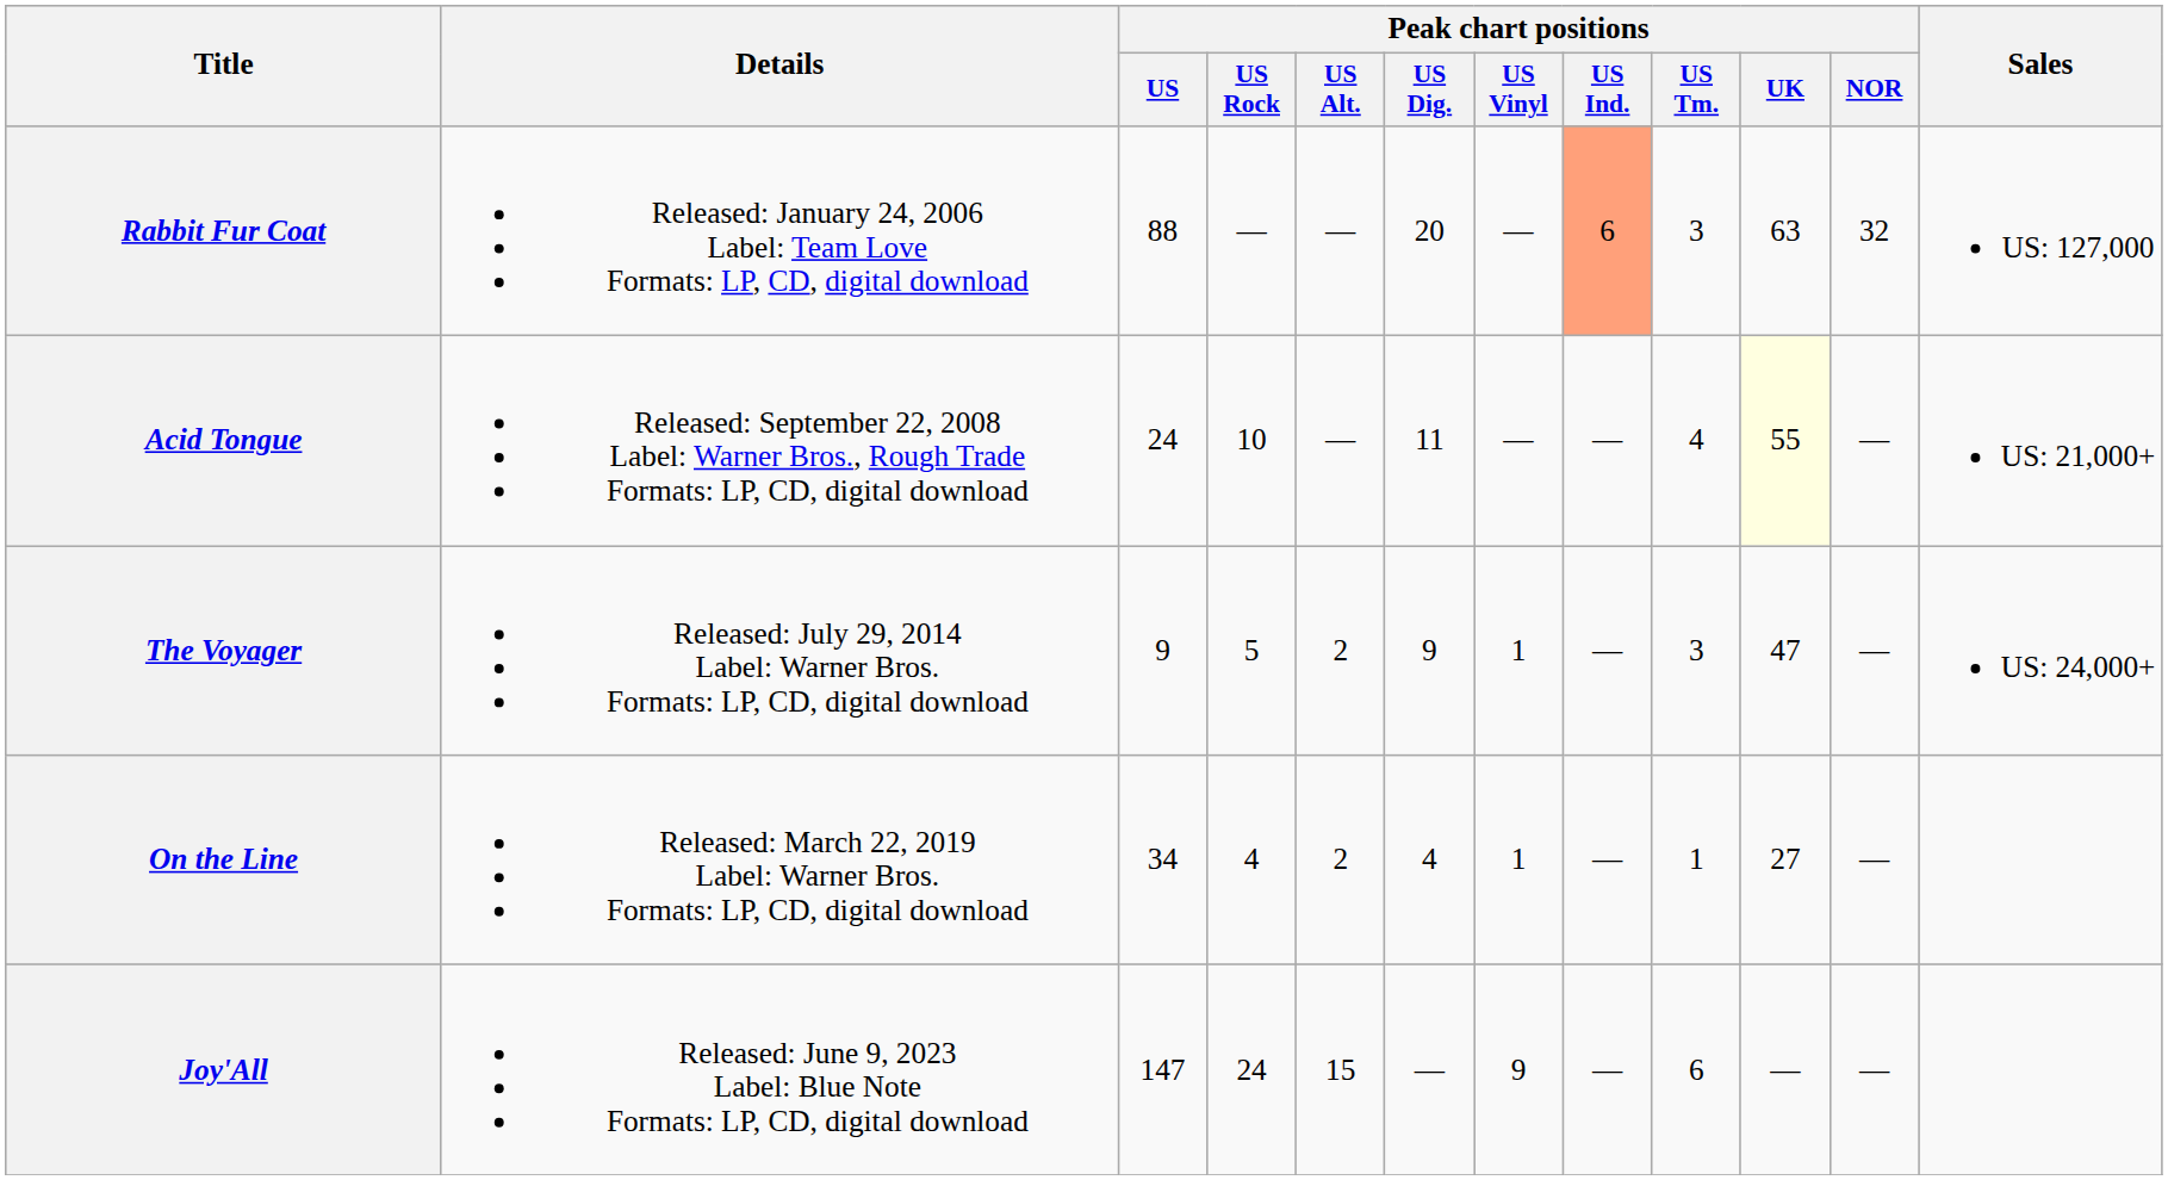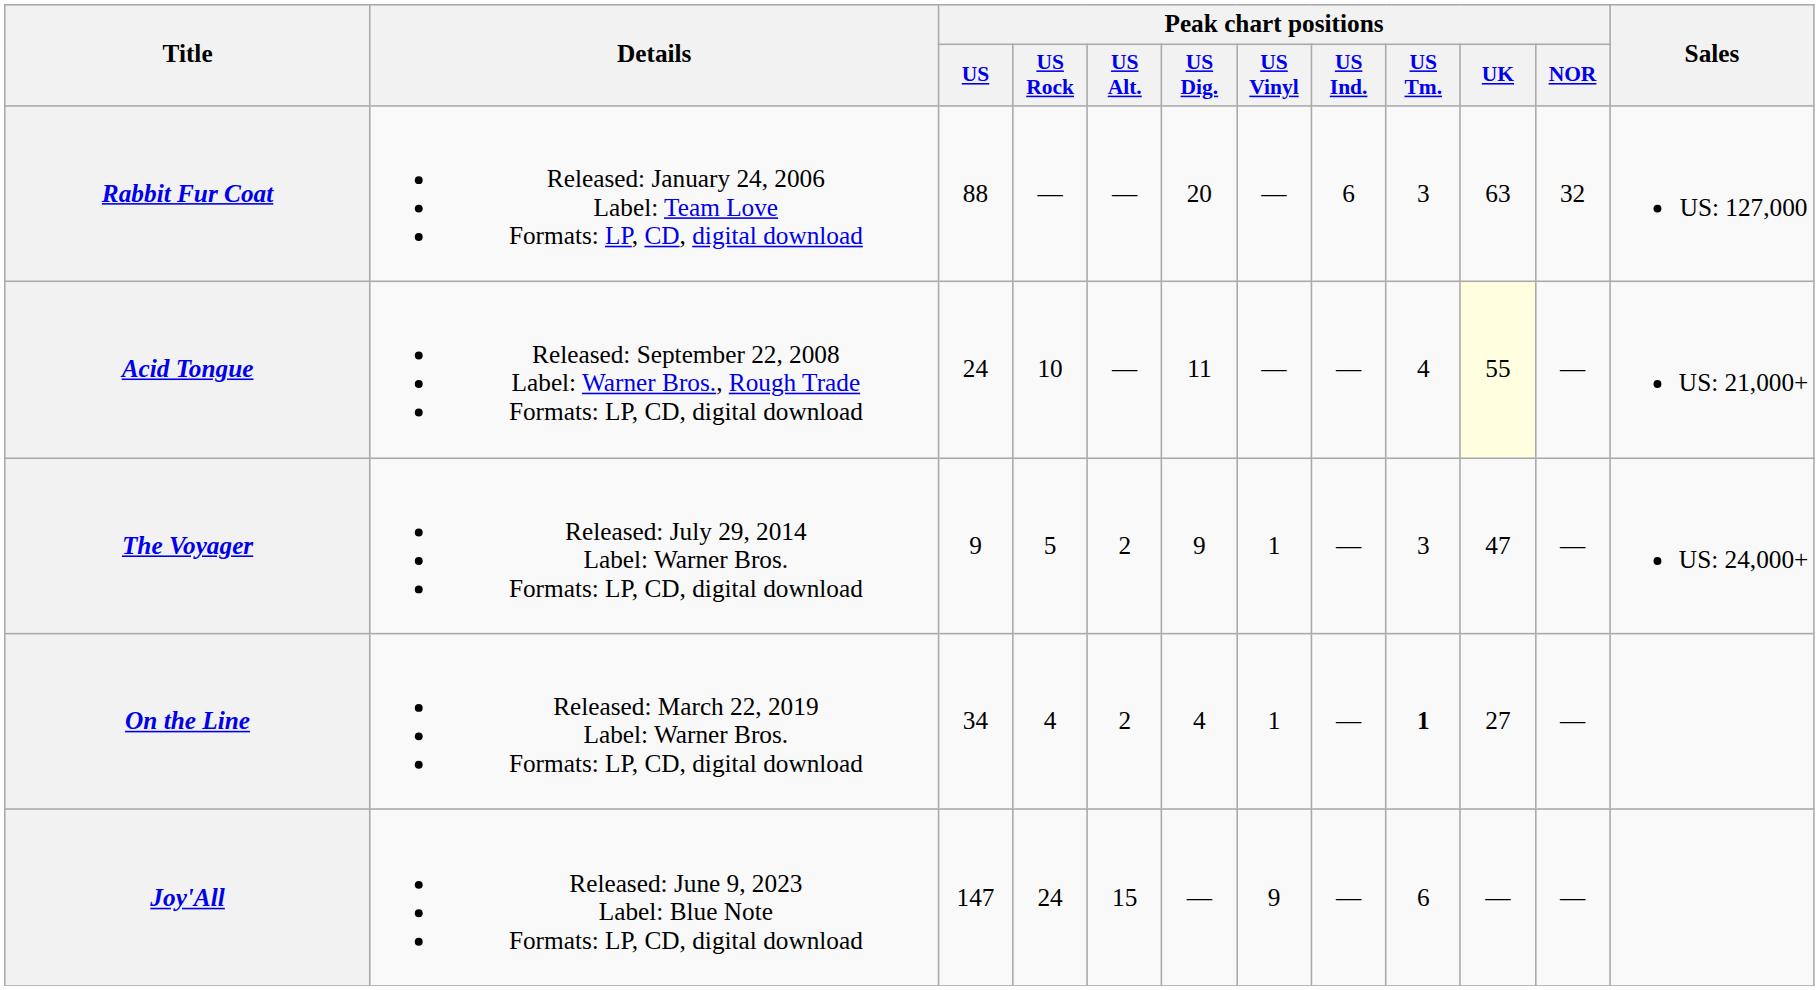Rabbit Fur Coat | Peak chart positions / US Ind.: lightsalmon background -> no background
On the Line | Peak chart positions / US Tm.: normal -> bold
